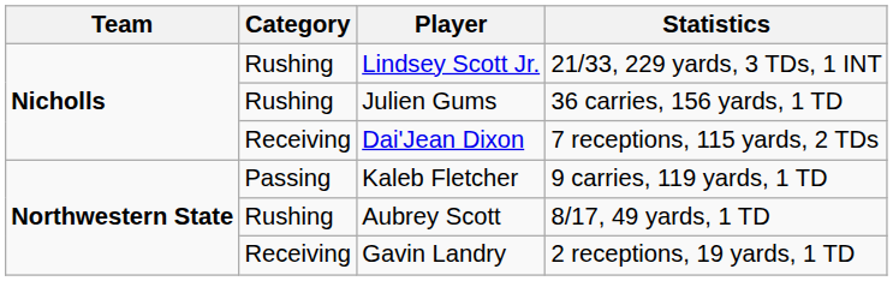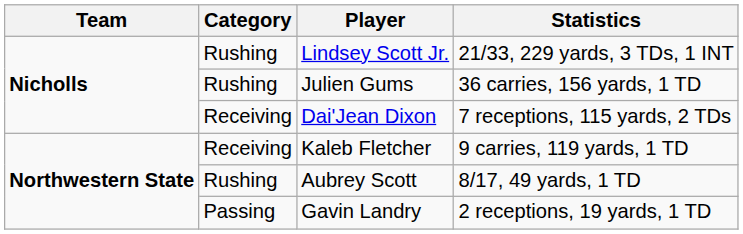Kaleb Fletcher | Category: Passing -> Receiving
Gavin Landry | Category: Receiving -> Passing
